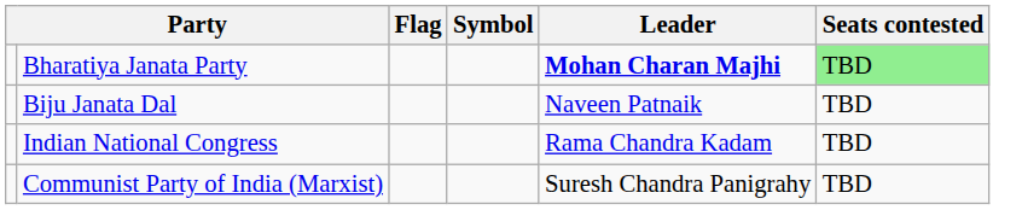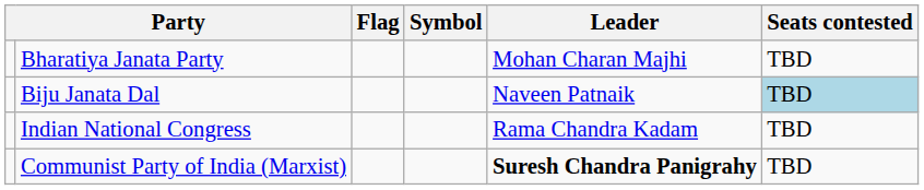Bharatiya Janata Party | Leader: bold -> normal
Bharatiya Janata Party | column 6: lightgreen background -> no background
Biju Janata Dal | column 6: no background -> lightblue background
Communist Party of India (Marxist) | Leader: normal -> bold
